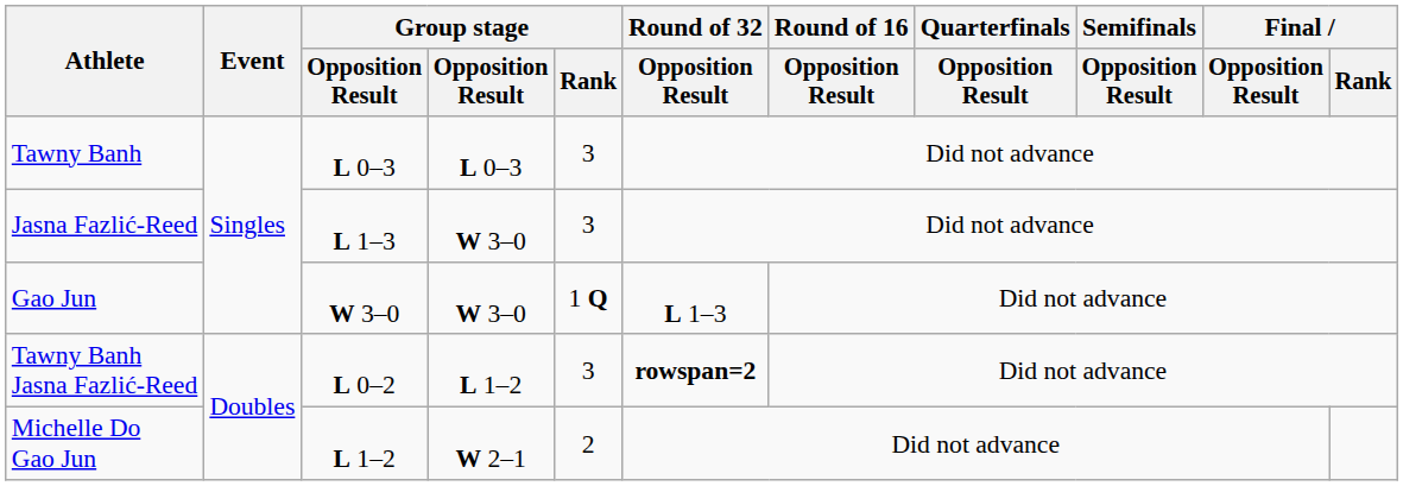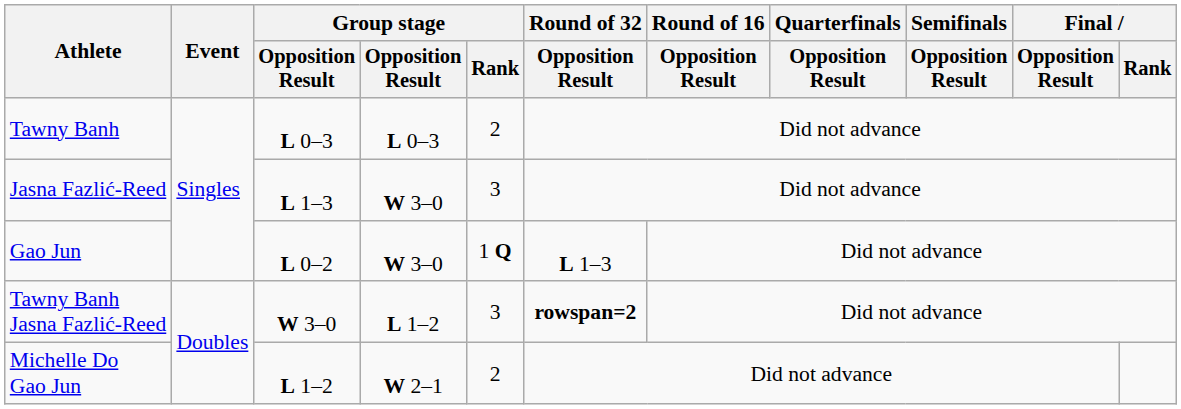Tawny Banh | Group stage / Rank: 3 -> 2
Gao Jun | column 3: W 3–0 -> L 0–2
Tawny Banh Jasna Fazlić-Reed | column 3: L 0–2 -> W 3–0
